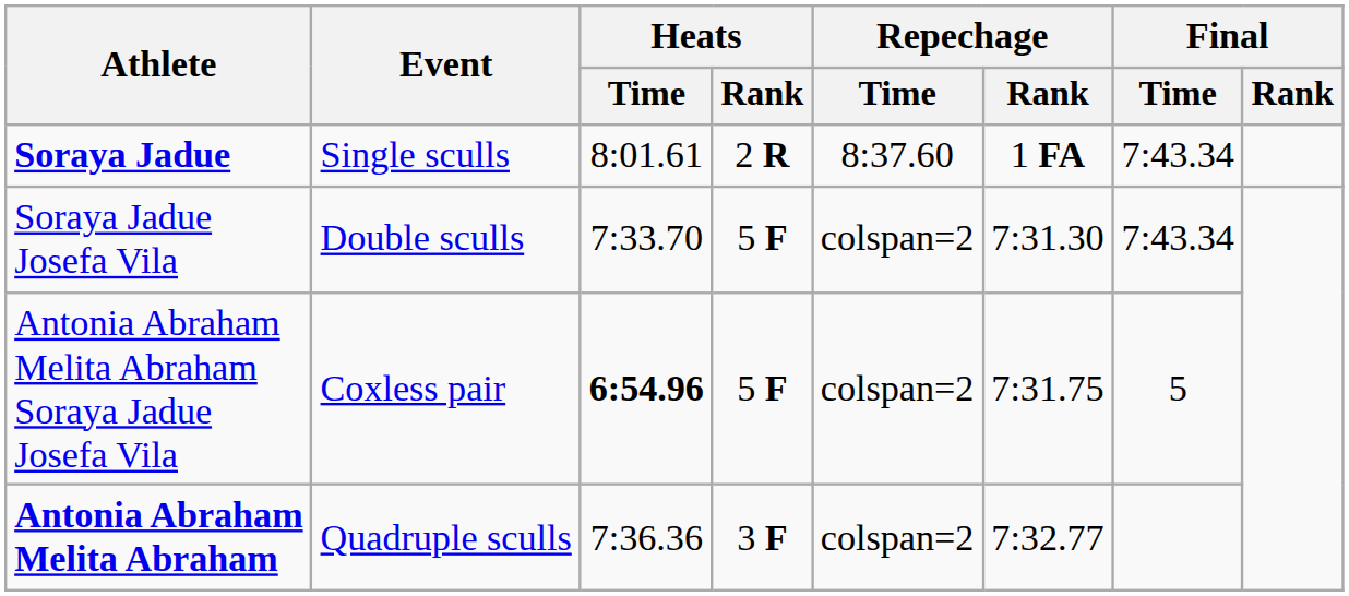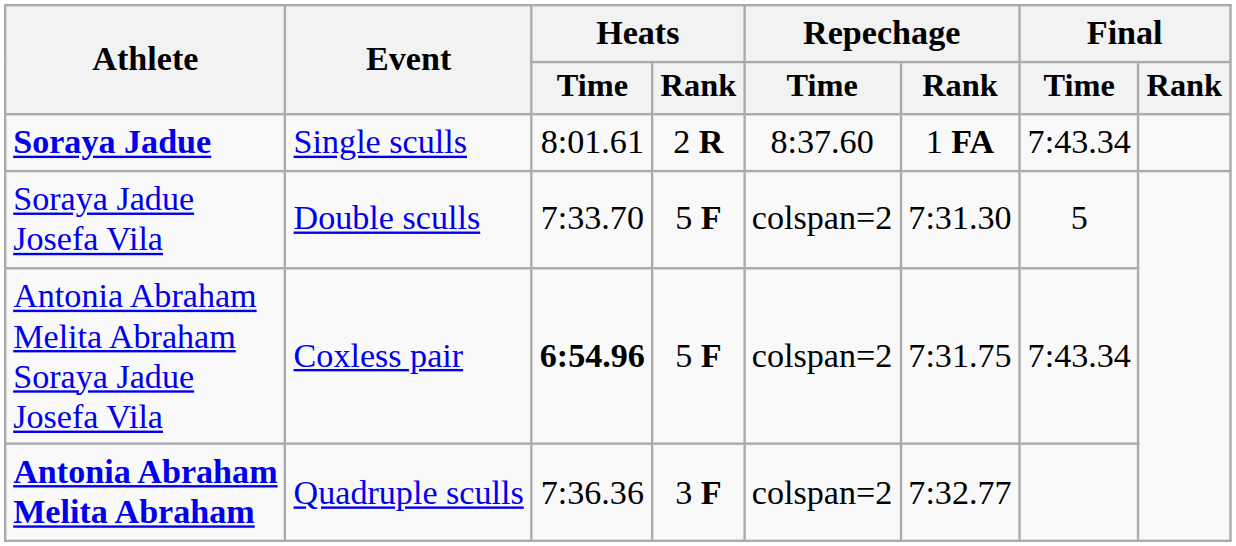Soraya Jadue Josefa Vila | Final / Time: 7:43.34 -> 5
Antonia Abraham Melita Abraham Soraya Jadue Josefa Vila | Final / Time: 5 -> 7:43.34
